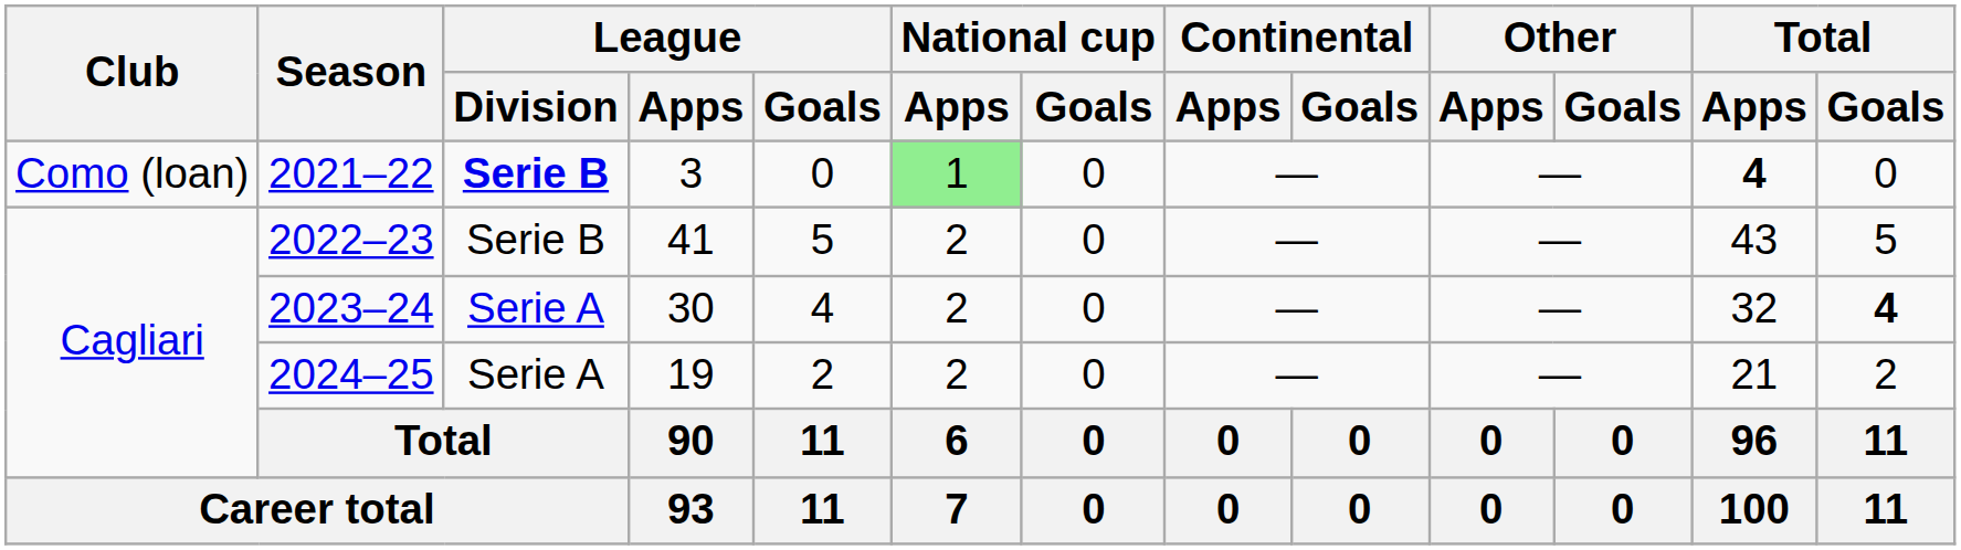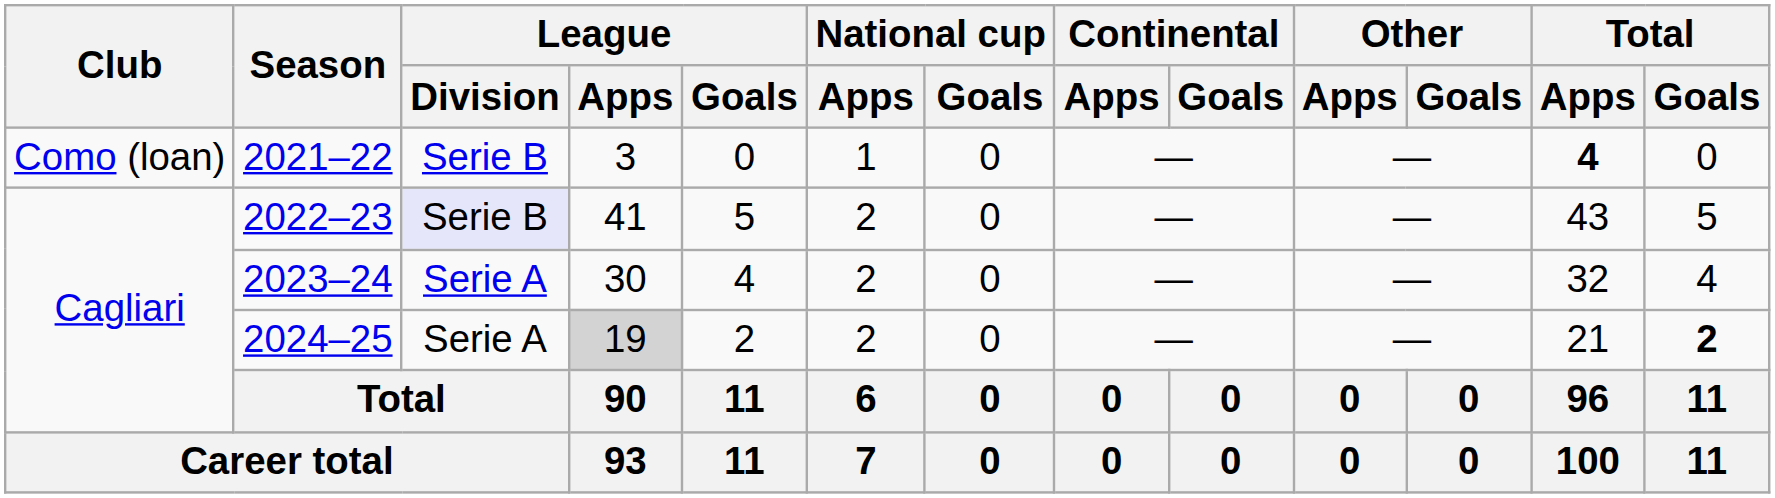2021–22 | League / Division: bold -> normal
2021–22 | National cup / Apps: lightgreen background -> no background
2022–23 | League / Division: no background -> lavender background
2023–24 | Total / Goals: bold -> normal
2024–25 | League / Apps: no background -> lightgrey background
2024–25 | Total / Goals: normal -> bold
